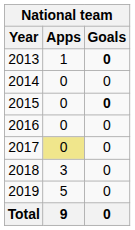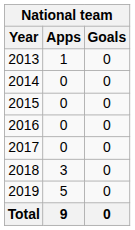2013 | Goals: bold -> normal
2015 | Goals: bold -> normal
2017 | Apps: khaki background -> no background
